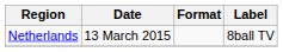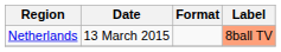Netherlands | Label: no background -> lightsalmon background
